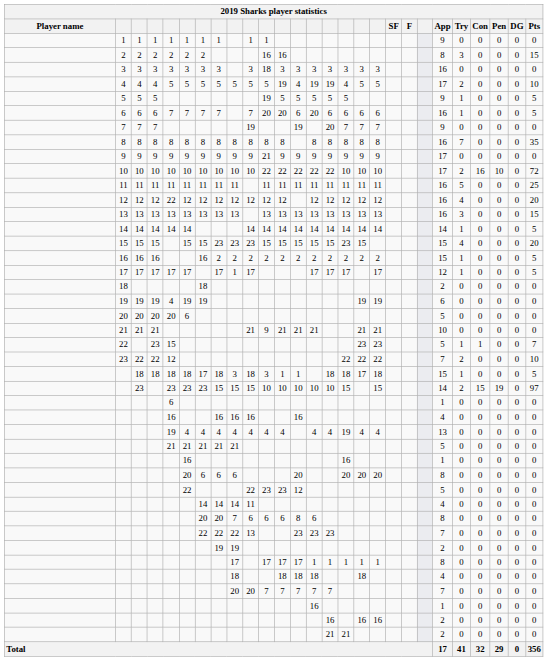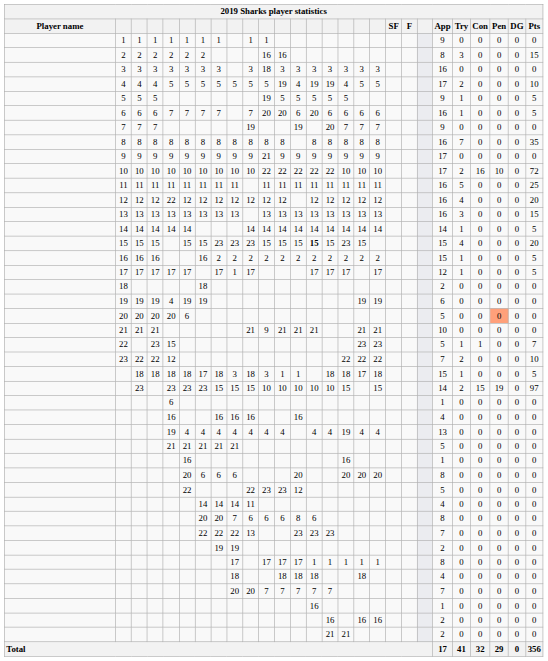row 17 | column 14: normal -> bold
row 22 | Pen: no background -> lightsalmon background
